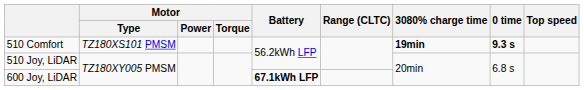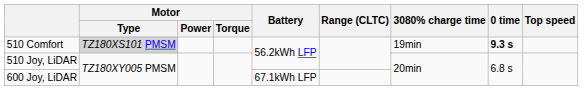510 Comfort | Motor / Type: no background -> lightgrey background
510 Comfort | 3080% charge time: bold -> normal
600 Joy, LiDAR | Battery: bold -> normal
